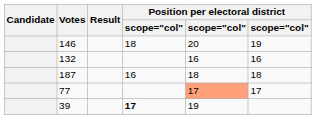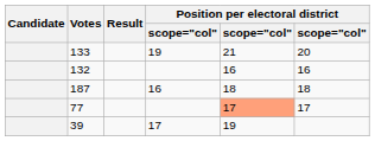+ row: 133 | 19 | 21 | 20
- row: 146 | 18 | 20 | 19
39 | column 4: bold -> normal
